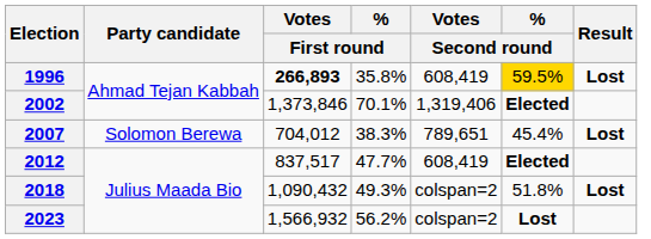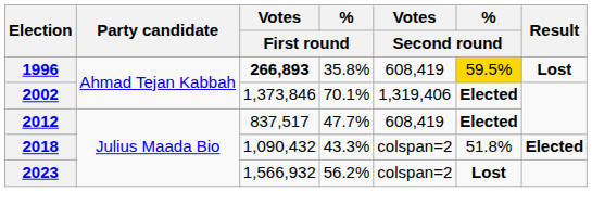- row: 2007 | Solomon Berewa | 704,012 | 38.3% | 789,651 | 45.4% | Lost
2018 | % / First round: 49.3% -> 43.3%
2018 | Result: Lost -> Elected
